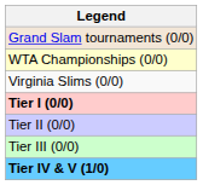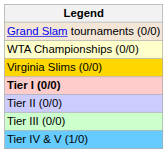row 4 | column 1: no background -> gold background
row 8 | column 1: bold -> normal
